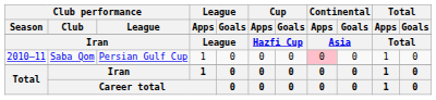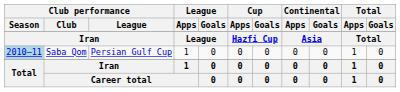Saba Qom | Club performance / Season: no background -> lightblue background
Saba Qom | Continental / Apps: pink background -> no background
